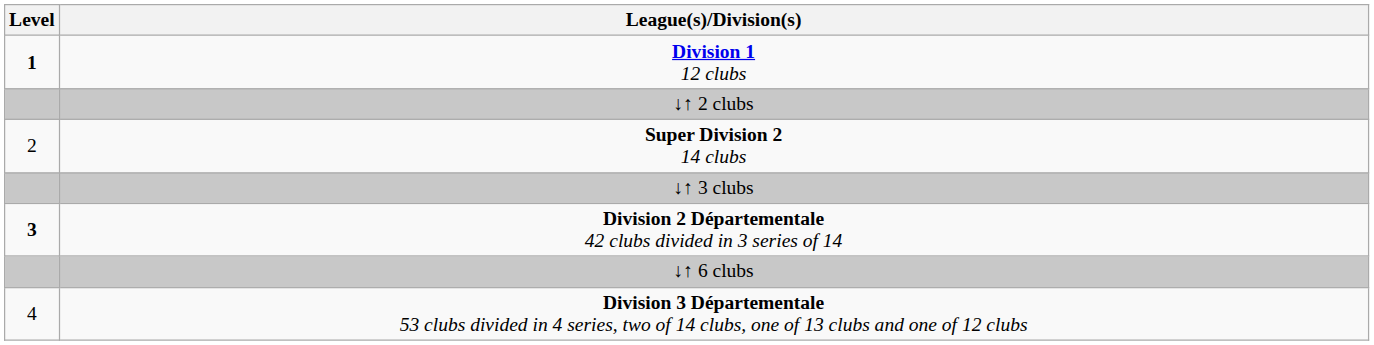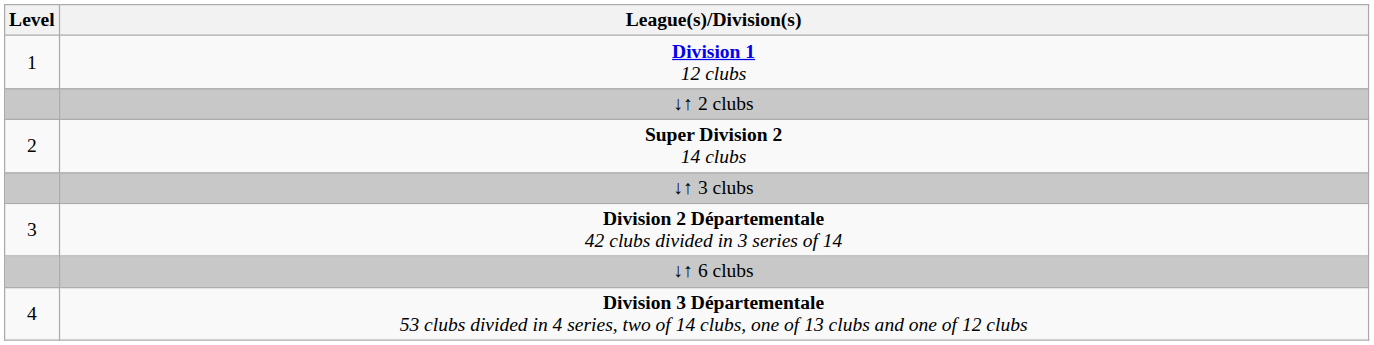Division 1 12 clubs | Level: bold -> normal
Division 2 Départementale 42 clubs divided in 3 series of 14 | Level: bold -> normal
